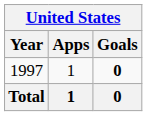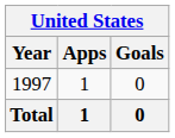1997 | Goals: bold -> normal
